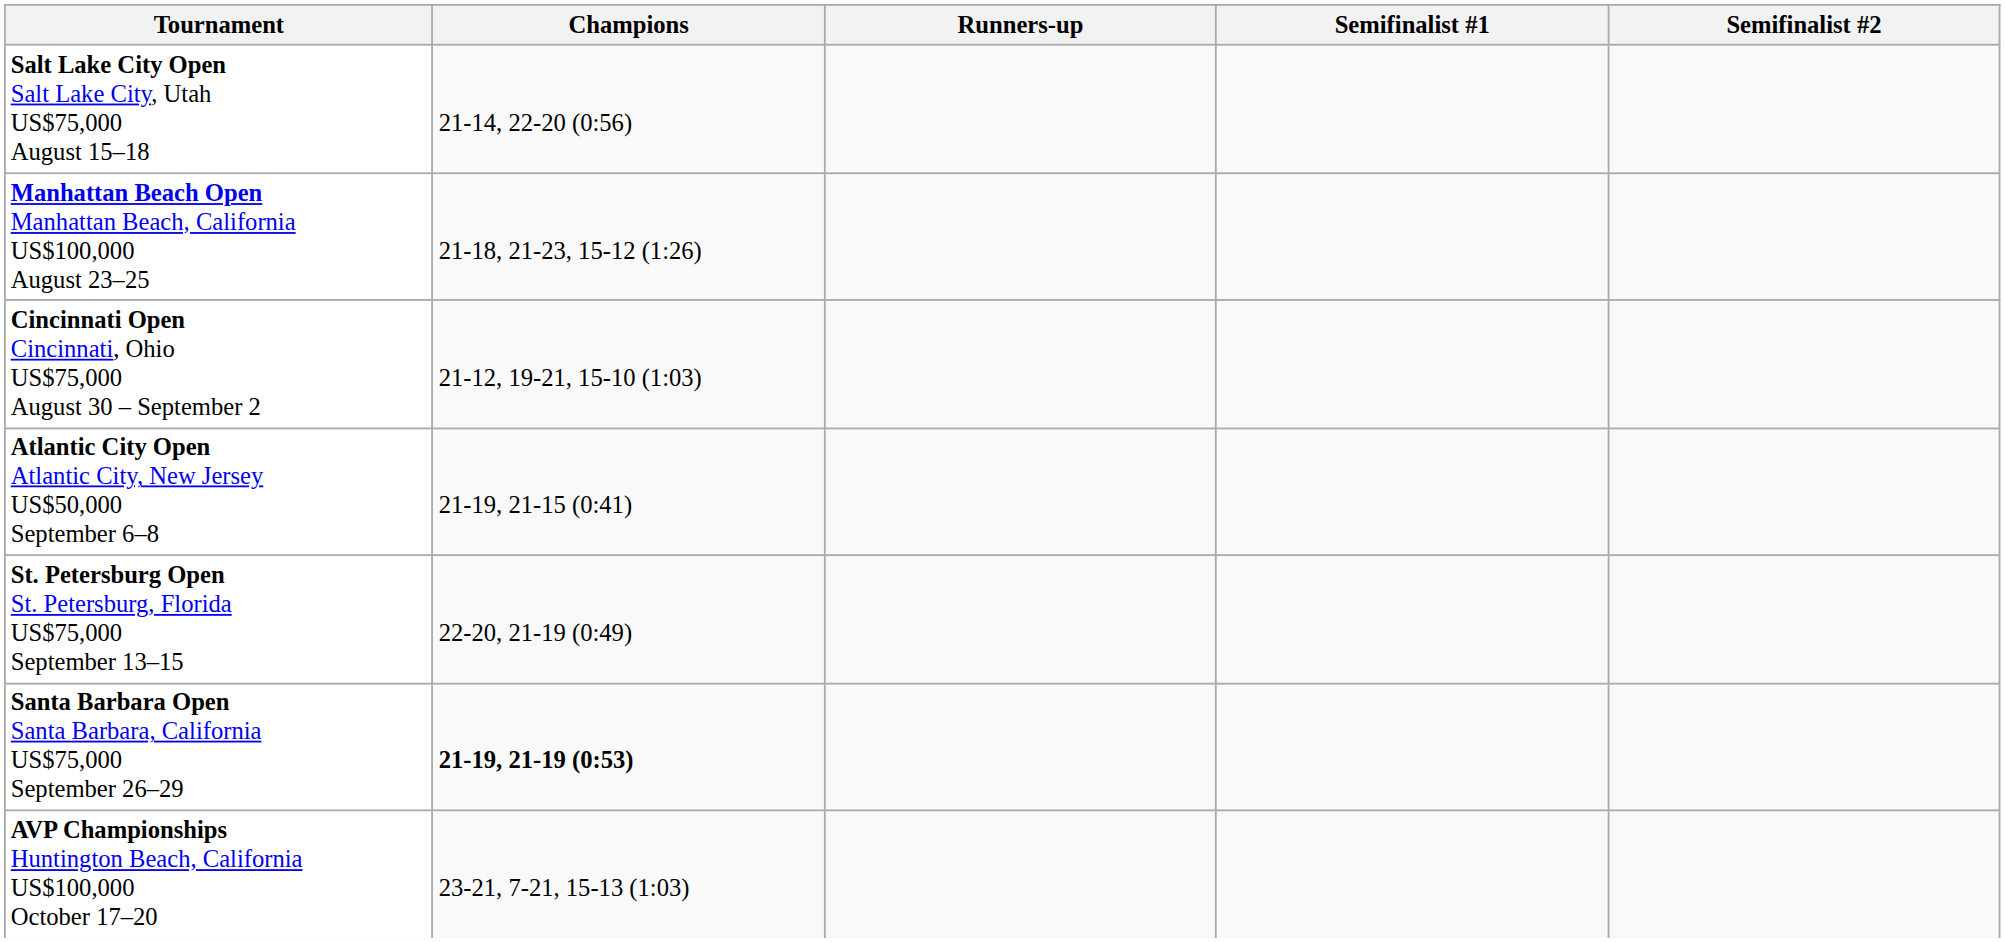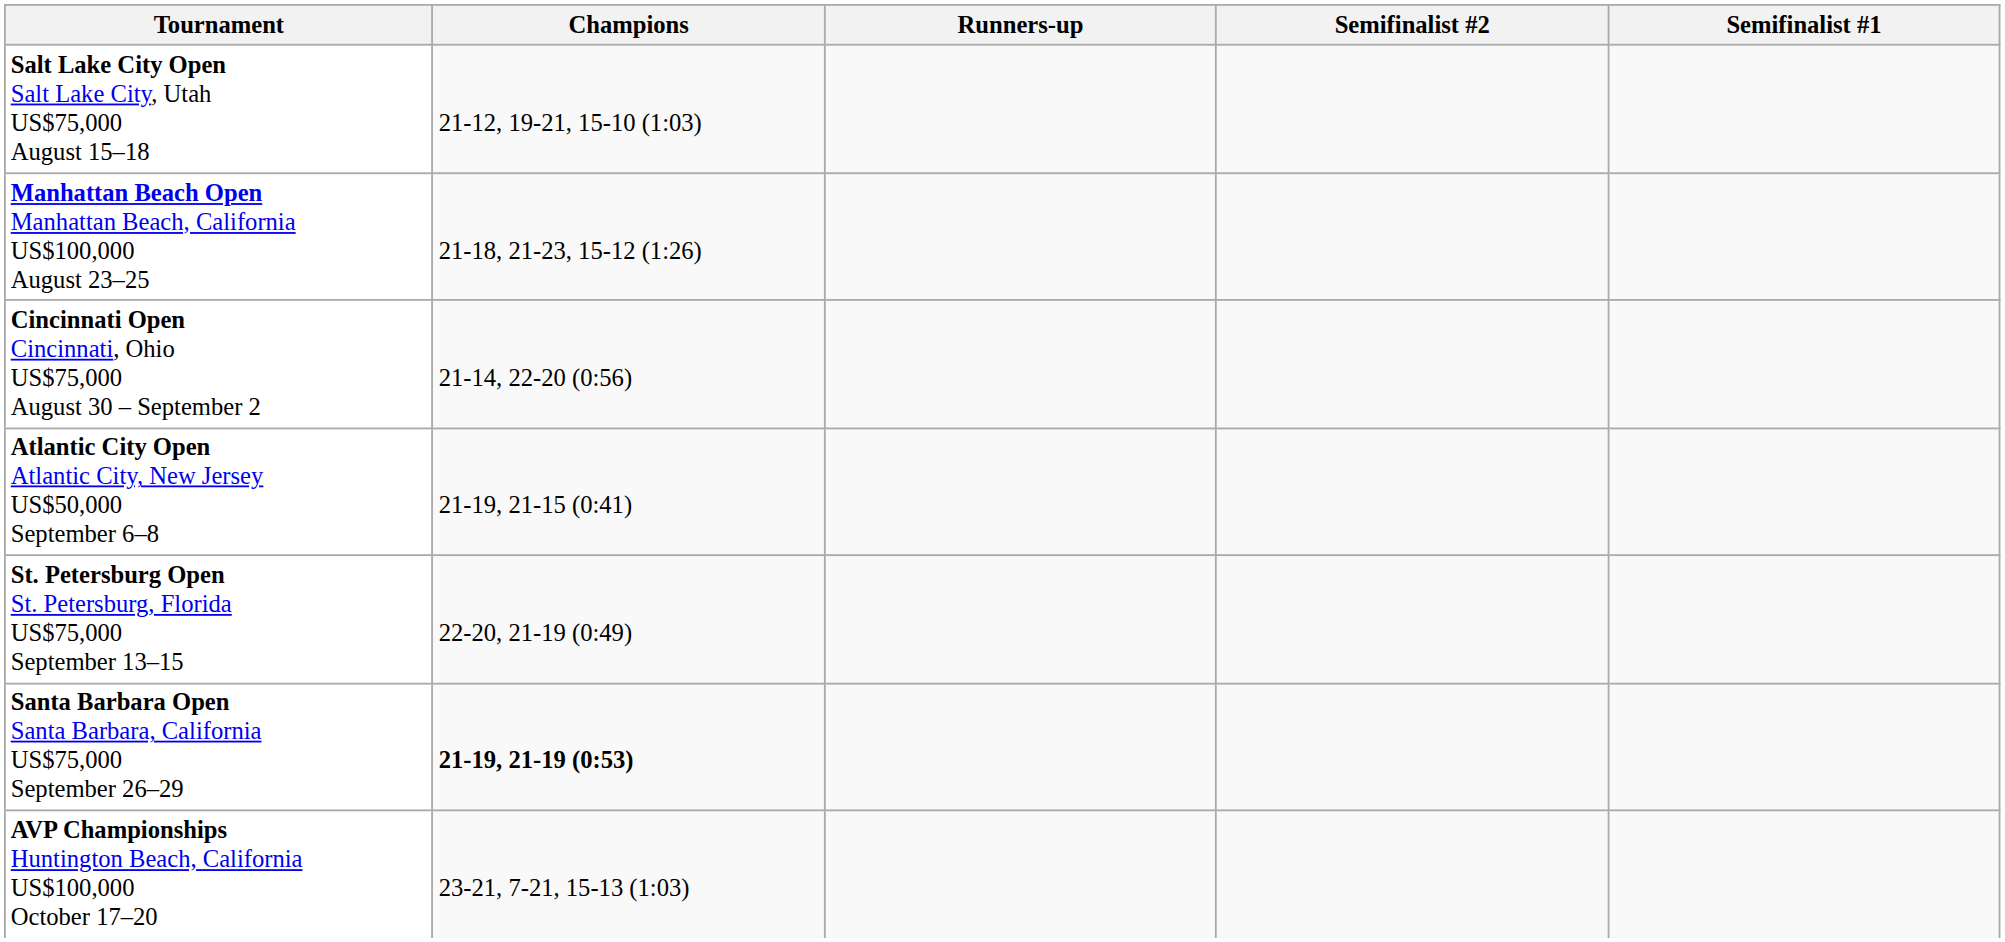columns swapped: Semifinalist #1 <-> Semifinalist #2
row 2 | Champions: 21-14, 22-20 (0:56) -> 21-12, 19-21, 15-10 (1:03)
row 4 | Champions: 21-12, 19-21, 15-10 (1:03) -> 21-14, 22-20 (0:56)
